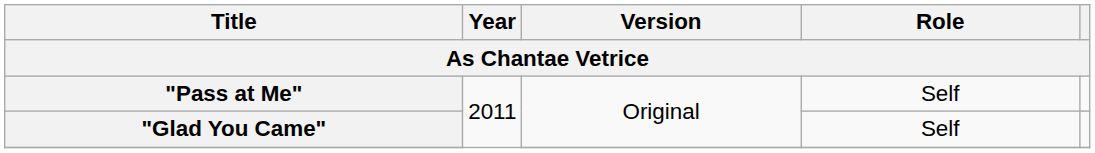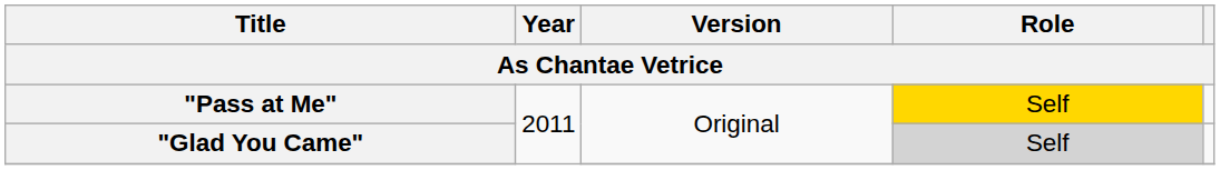"Pass at Me" | Role: no background -> gold background
"Glad You Came" | Role: no background -> lightgrey background
